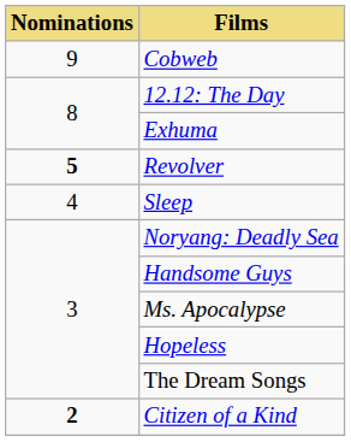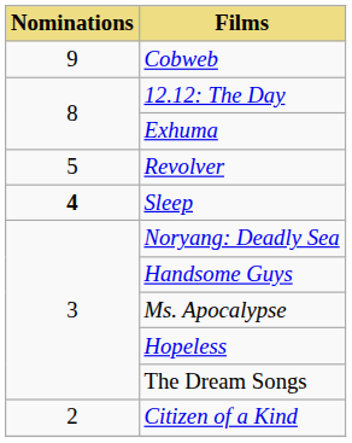Revolver | Nominations: bold -> normal
Sleep | Nominations: normal -> bold
Citizen of a Kind | Nominations: bold -> normal
